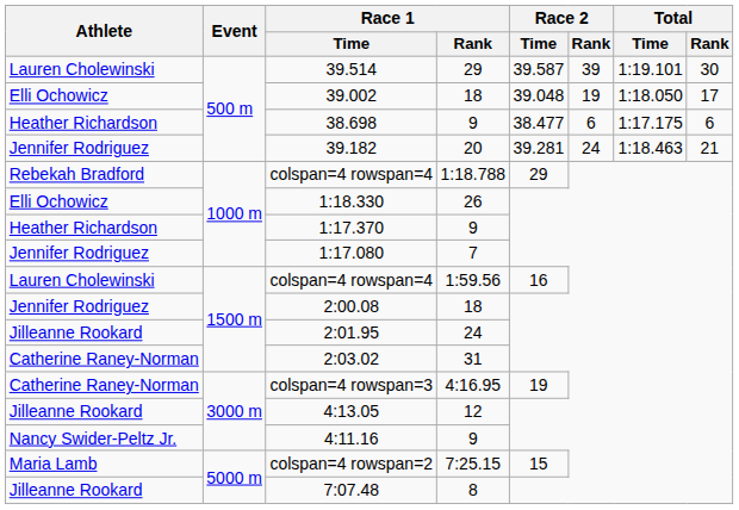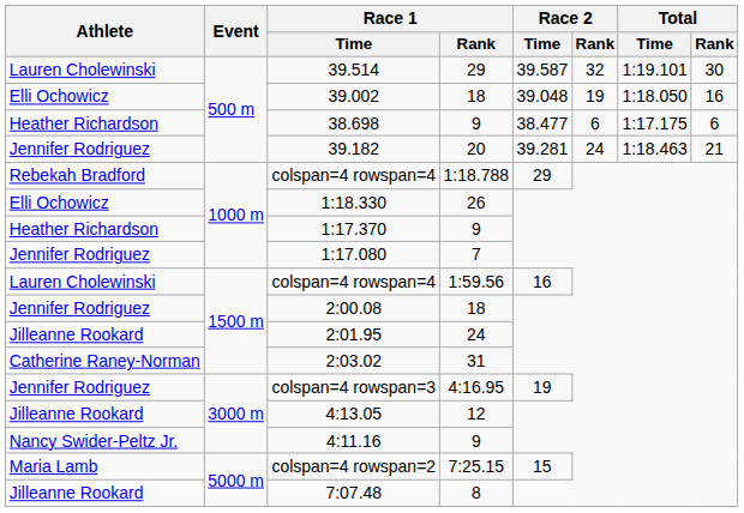39.514 | Race 2 / Rank: 39 -> 32
39.002 | Total / Rank: 17 -> 16
colspan=4 rowspan=3 | Athlete: Catherine Raney-Norman -> Jennifer Rodriguez
